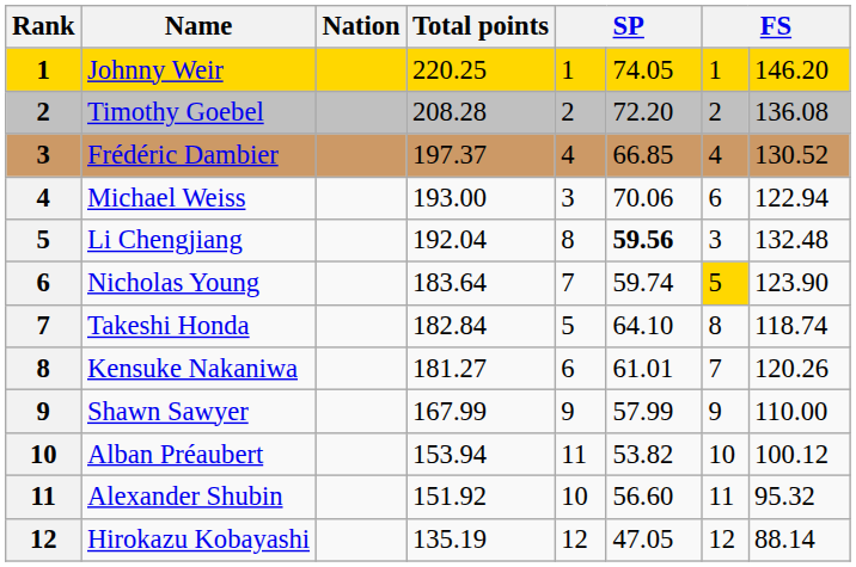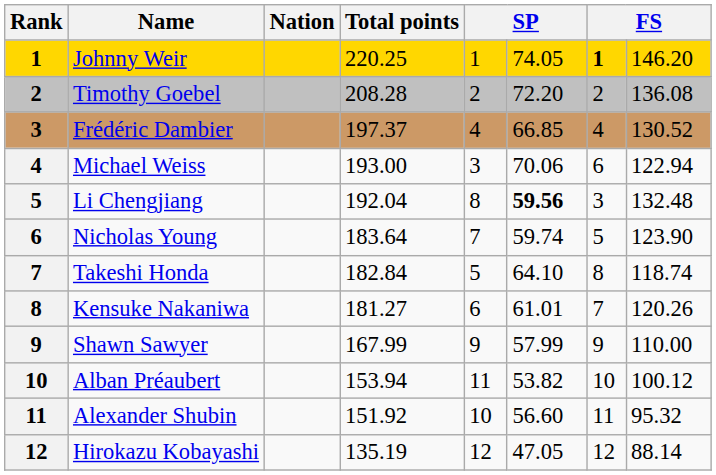Johnny Weir | column 7: normal -> bold
Nicholas Young | column 7: gold background -> no background
